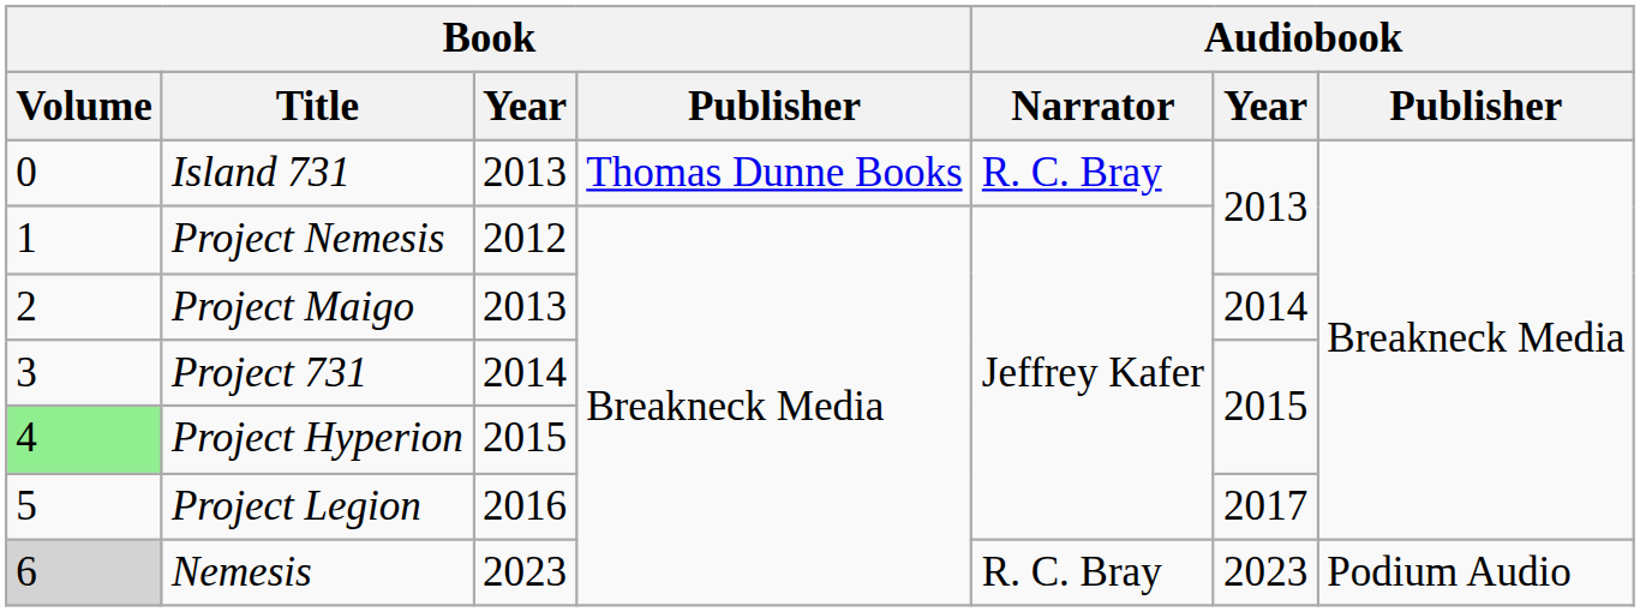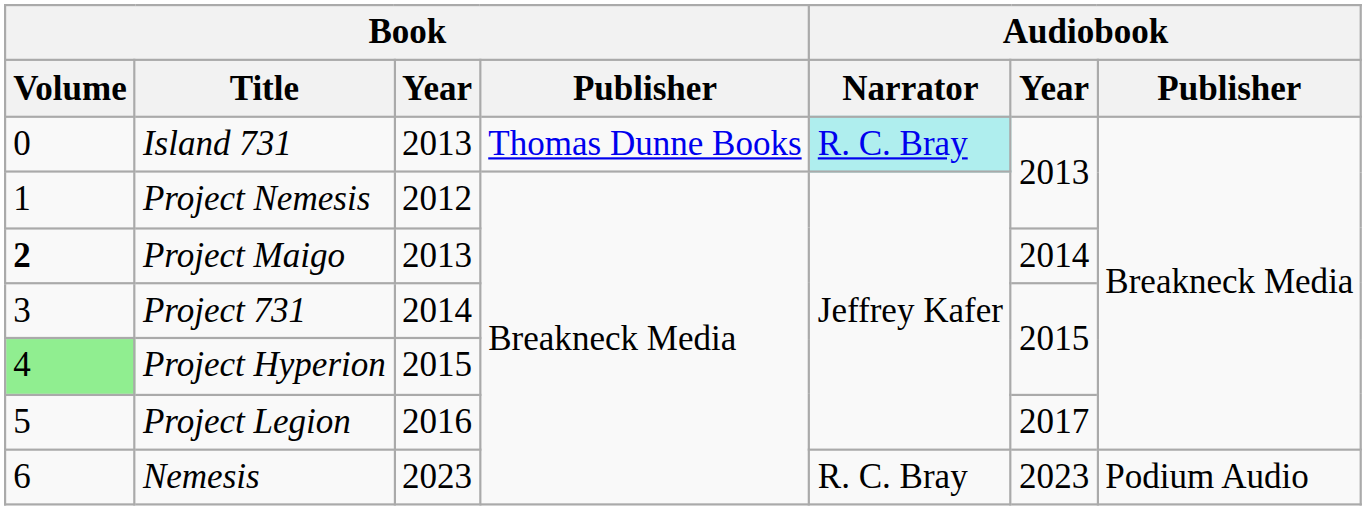Island 731 | Audiobook / Narrator: no background -> paleturquoise background
Project Maigo | Book / Volume: normal -> bold
Nemesis | Book / Volume: lightgrey background -> no background
